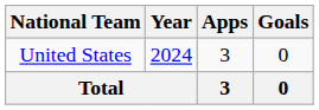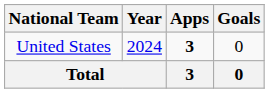United States | Apps: normal -> bold
